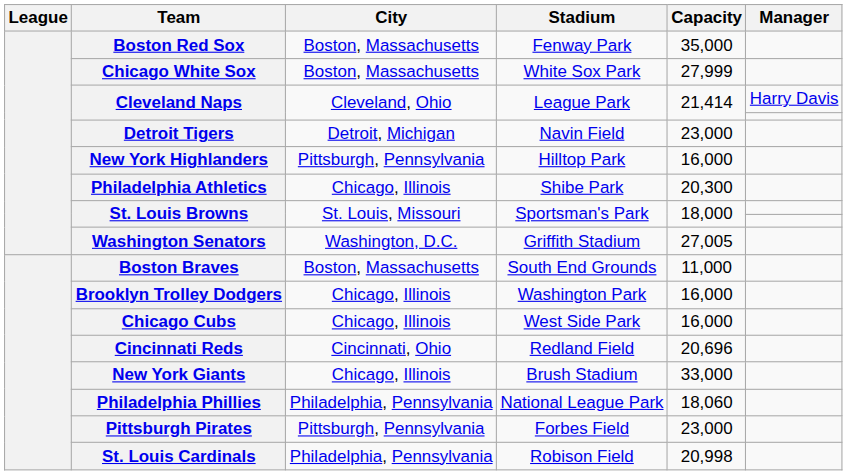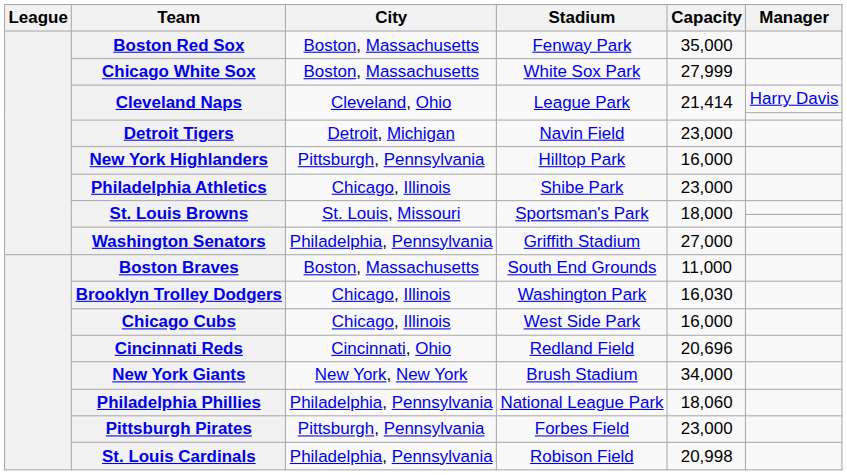Philadelphia Athletics | Capacity: 20,300 -> 23,000
Washington Senators | City: Washington, D.C. -> Philadelphia, Pennsylvania
Washington Senators | Capacity: 27,005 -> 27,000
Brooklyn Trolley Dodgers | Capacity: 16,000 -> 16,030
New York Giants | City: Chicago, Illinois -> New York, New York
New York Giants | Capacity: 33,000 -> 34,000
